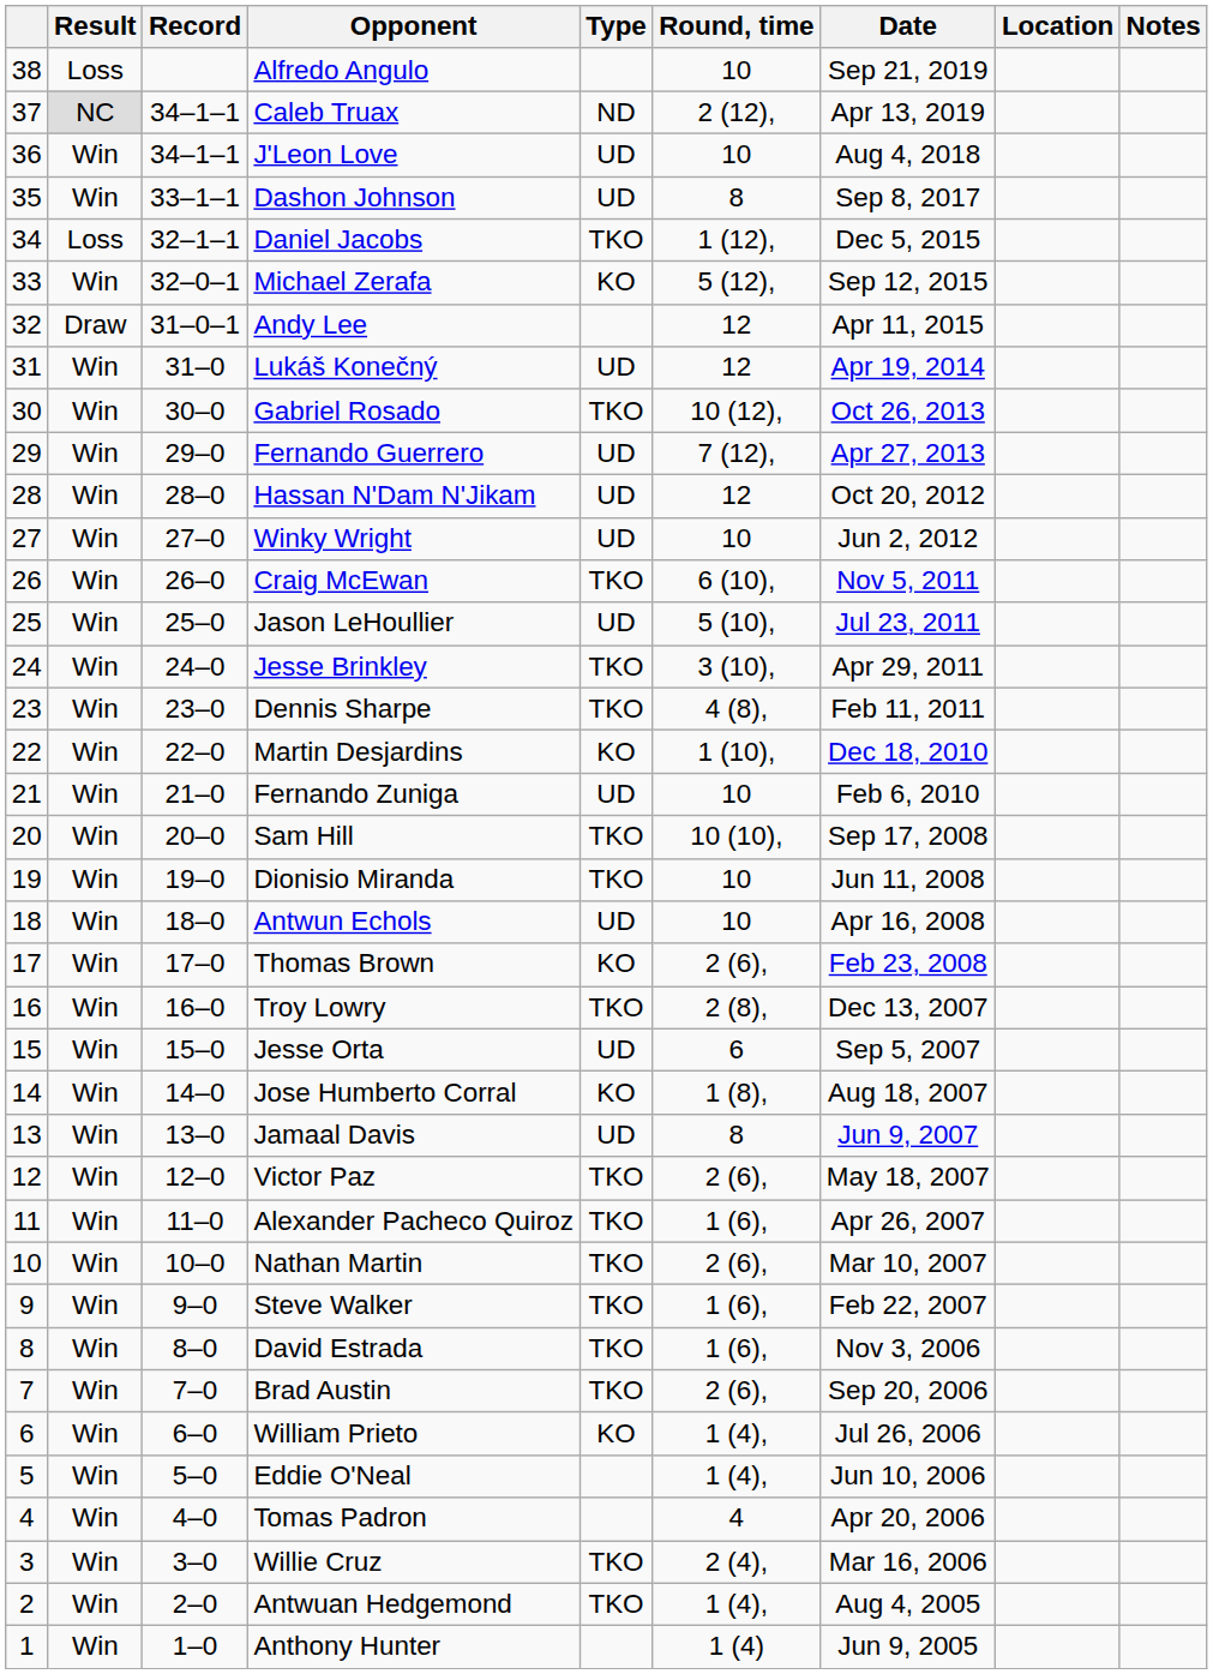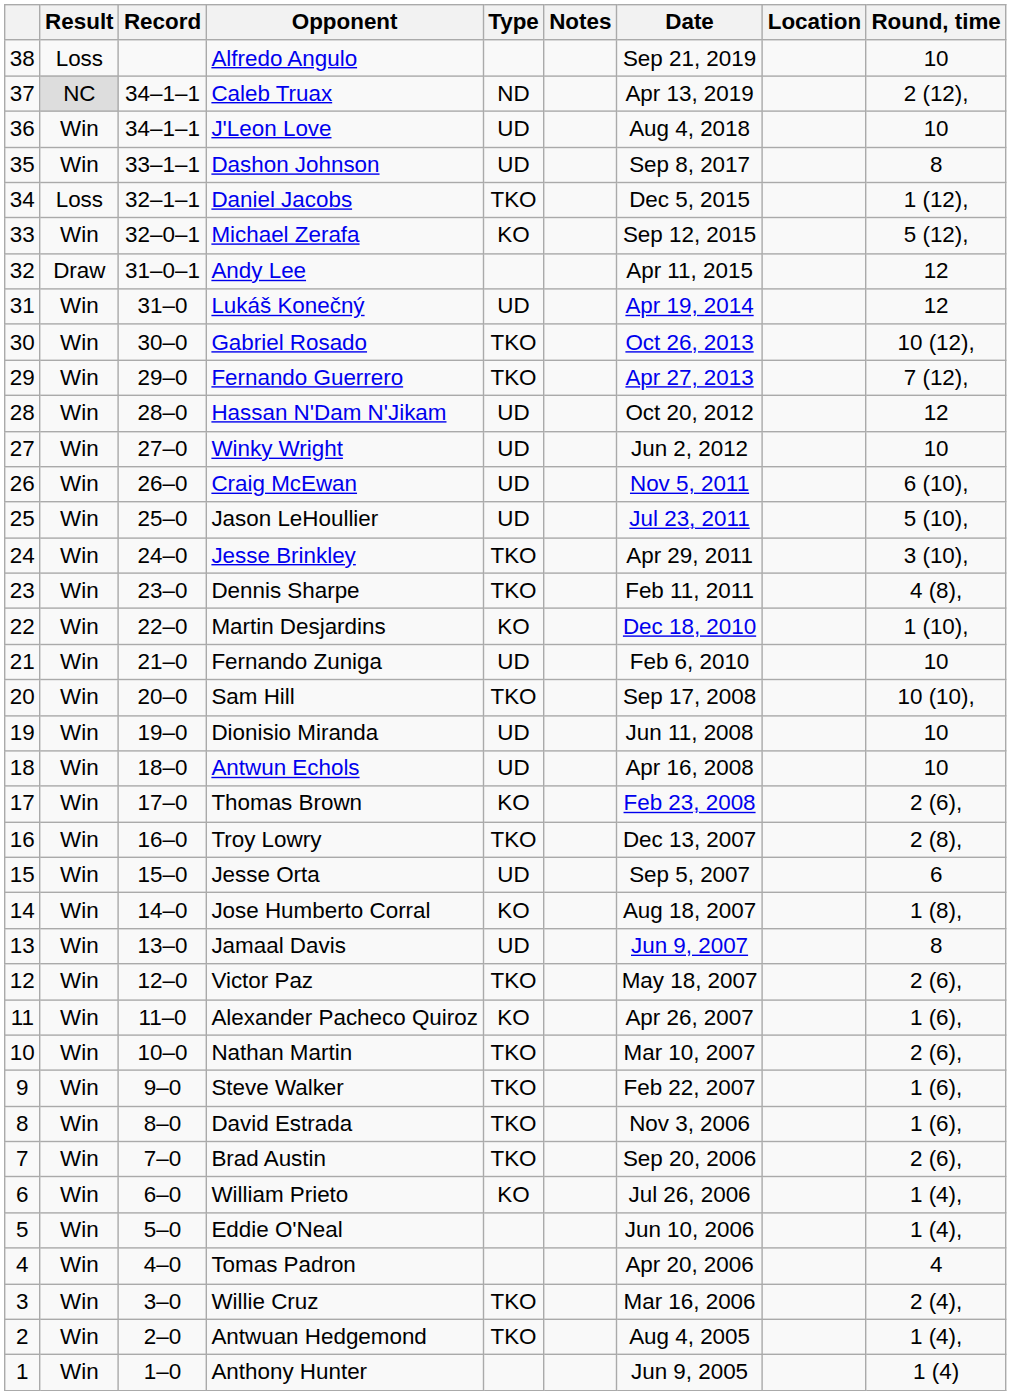columns swapped: Round, time <-> Notes
Fernando Guerrero | Type: UD -> TKO
Craig McEwan | Type: TKO -> UD
Dionisio Miranda | Type: TKO -> UD
Alexander Pacheco Quiroz | Type: TKO -> KO
